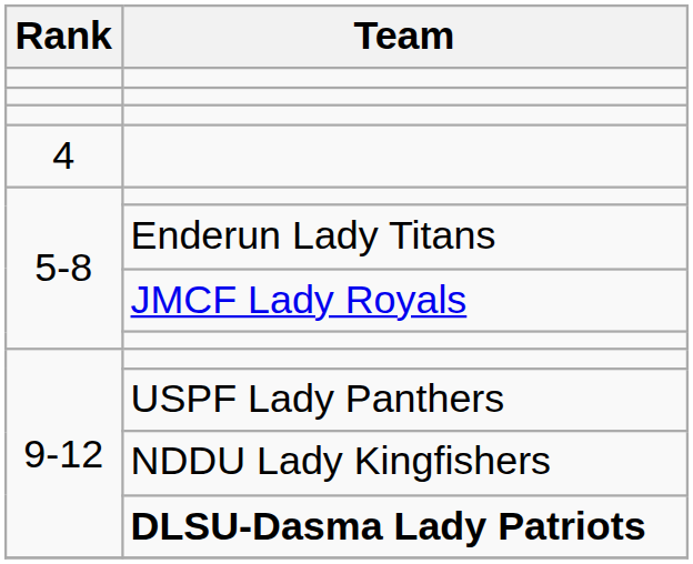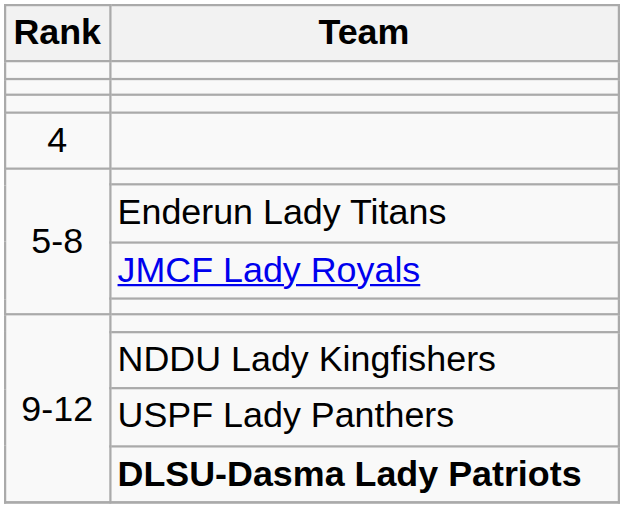row 11 | Team: USPF Lady Panthers -> NDDU Lady Kingfishers
row 12 | Team: NDDU Lady Kingfishers -> USPF Lady Panthers
